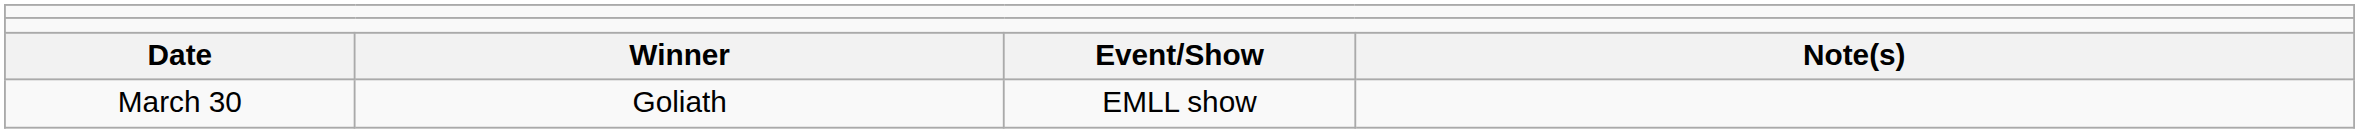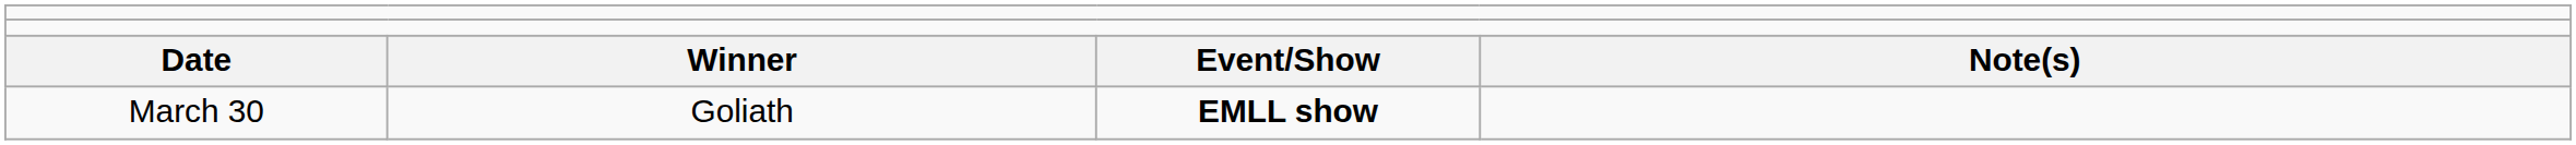March 30 | column 3: normal -> bold
